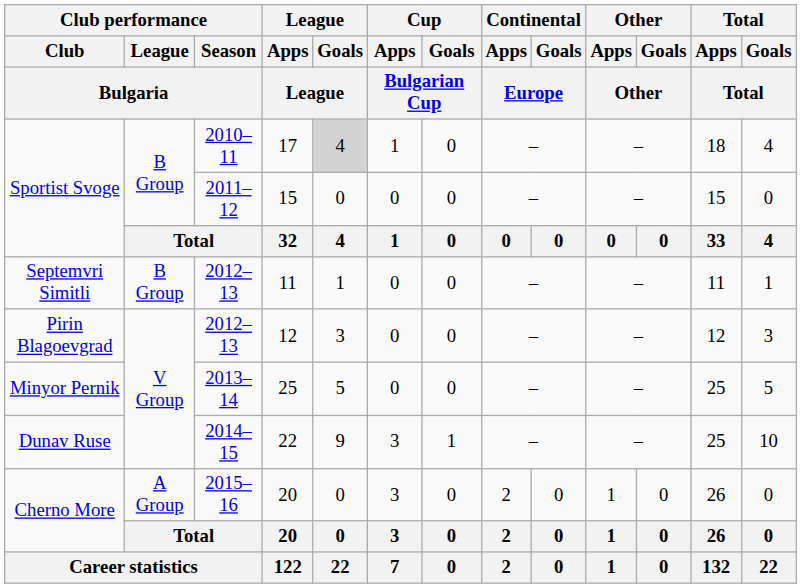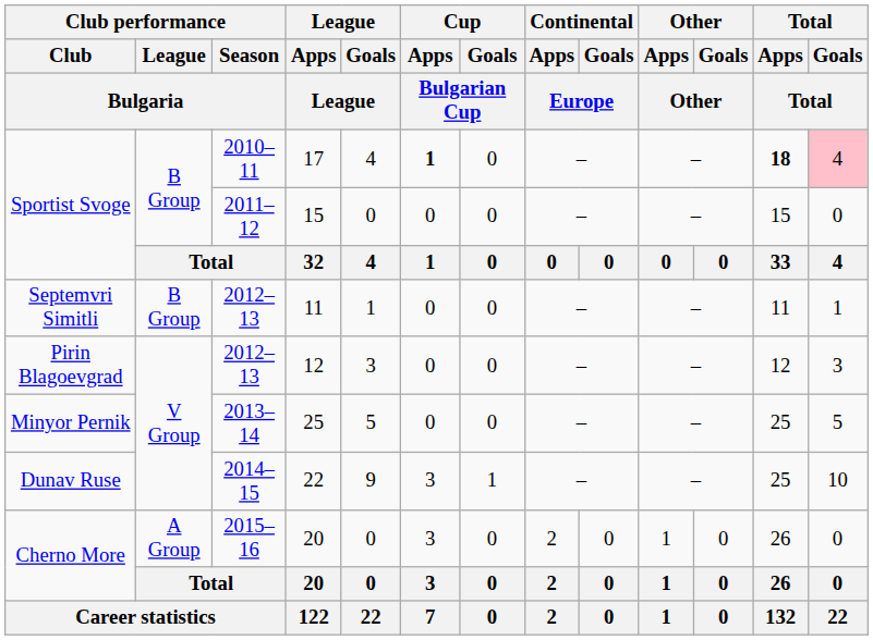17 | League / Goals / League: lightgrey background -> no background
17 | Cup / Apps / Bulgarian Cup: normal -> bold
17 | Total / Apps / Total: normal -> bold
17 | Total / Goals / Total: no background -> pink background
